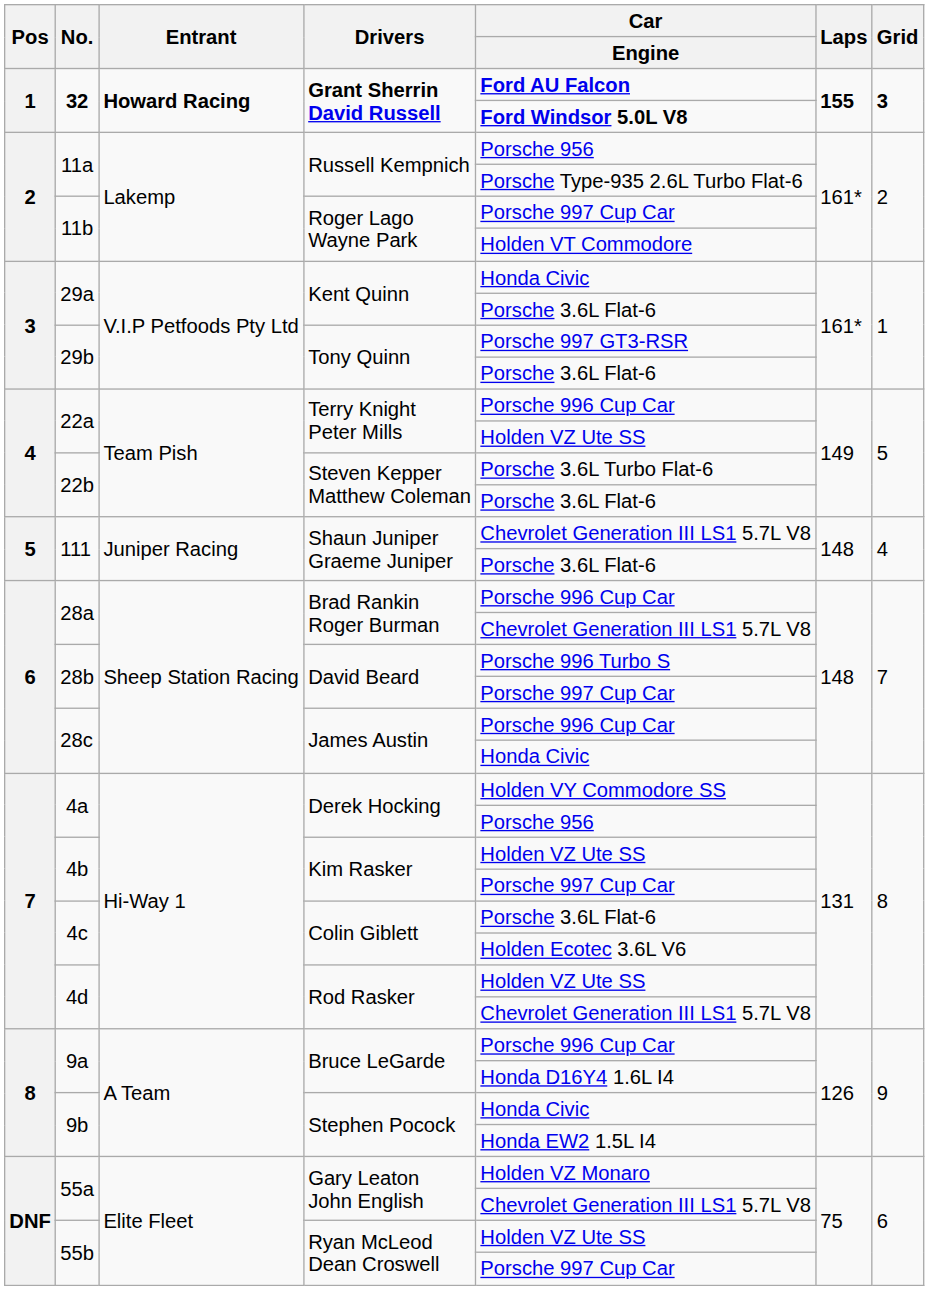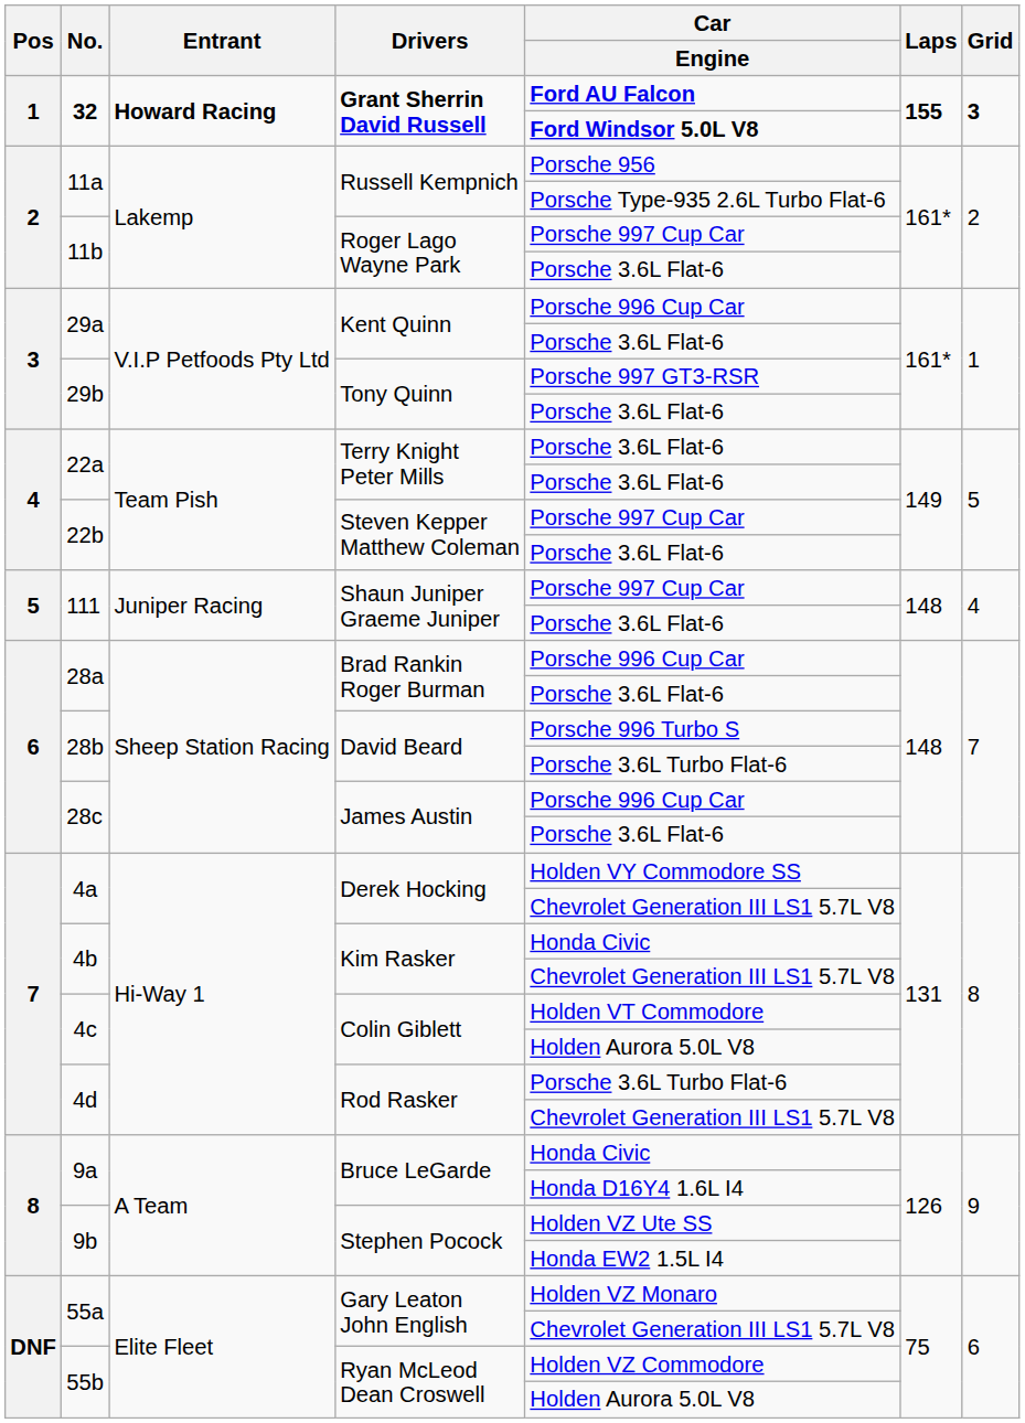row 8 | Car / Engine: Holden VT Commodore -> Porsche 3.6L Flat-6
row 9 | Car / Engine: Honda Civic -> Porsche 996 Cup Car
row 13 | Car / Engine: Porsche 996 Cup Car -> Porsche 3.6L Flat-6
row 14 | Car / Engine: Holden VZ Ute SS -> Porsche 3.6L Flat-6
row 15 | Car / Engine: Porsche 3.6L Turbo Flat-6 -> Porsche 997 Cup Car
row 17 | Car / Engine: Chevrolet Generation III LS1 5.7L V8 -> Porsche 997 Cup Car
row 20 | Car / Engine: Chevrolet Generation III LS1 5.7L V8 -> Porsche 3.6L Flat-6
row 22 | Car / Engine: Porsche 997 Cup Car -> Porsche 3.6L Turbo Flat-6
row 24 | Car / Engine: Honda Civic -> Porsche 3.6L Flat-6
row 26 | Car / Engine: Porsche 956 -> Chevrolet Generation III LS1 5.7L V8
row 27 | Car / Engine: Holden VZ Ute SS -> Honda Civic
row 28 | Car / Engine: Porsche 997 Cup Car -> Chevrolet Generation III LS1 5.7L V8
row 29 | Car / Engine: Porsche 3.6L Flat-6 -> Holden VT Commodore
row 30 | Car / Engine: Holden Ecotec 3.6L V6 -> Holden Aurora 5.0L V8
row 31 | Car / Engine: Holden VZ Ute SS -> Porsche 3.6L Turbo Flat-6
row 33 | Car / Engine: Porsche 996 Cup Car -> Honda Civic
row 35 | Car / Engine: Honda Civic -> Holden VZ Ute SS
row 39 | Car / Engine: Holden VZ Ute SS -> Holden VZ Commodore
row 40 | Car / Engine: Porsche 997 Cup Car -> Holden Aurora 5.0L V8
